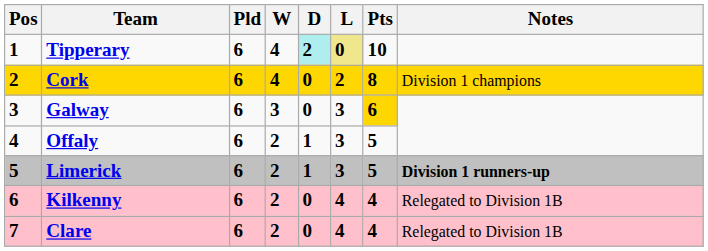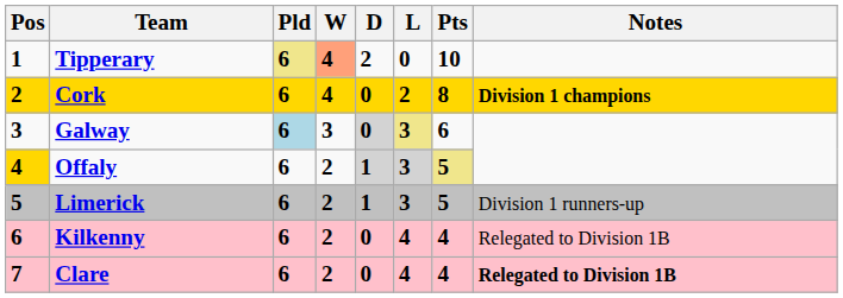Tipperary | Pld: no background -> khaki background
Tipperary | W: no background -> lightsalmon background
Tipperary | D: paleturquoise background -> no background
Tipperary | L: khaki background -> no background
Cork | Notes: normal -> bold
Galway | Pld: no background -> lightblue background
Galway | D: no background -> lightgrey background
Galway | L: no background -> khaki background
Galway | Pts: gold background -> no background
Offaly | Pos: no background -> gold background
Offaly | D: no background -> lightgrey background
Offaly | L: no background -> lightgrey background
Offaly | Pts: no background -> khaki background
Limerick | Notes: bold -> normal
Clare | Notes: normal -> bold
